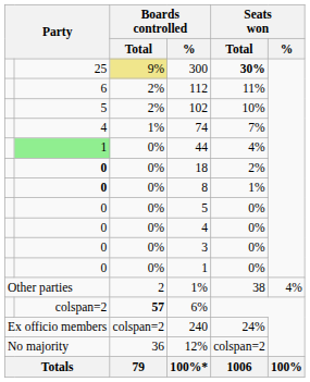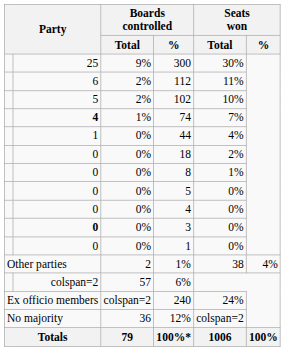300 | Boards controlled / Total: khaki background -> no background
300 | Seats won / Total: bold -> normal
74 | column 2: normal -> bold
44 | column 2: lightgreen background -> no background
18 | column 2: bold -> normal
8 | column 2: bold -> normal
3 | column 2: normal -> bold
6% | Boards controlled / Total: bold -> normal
